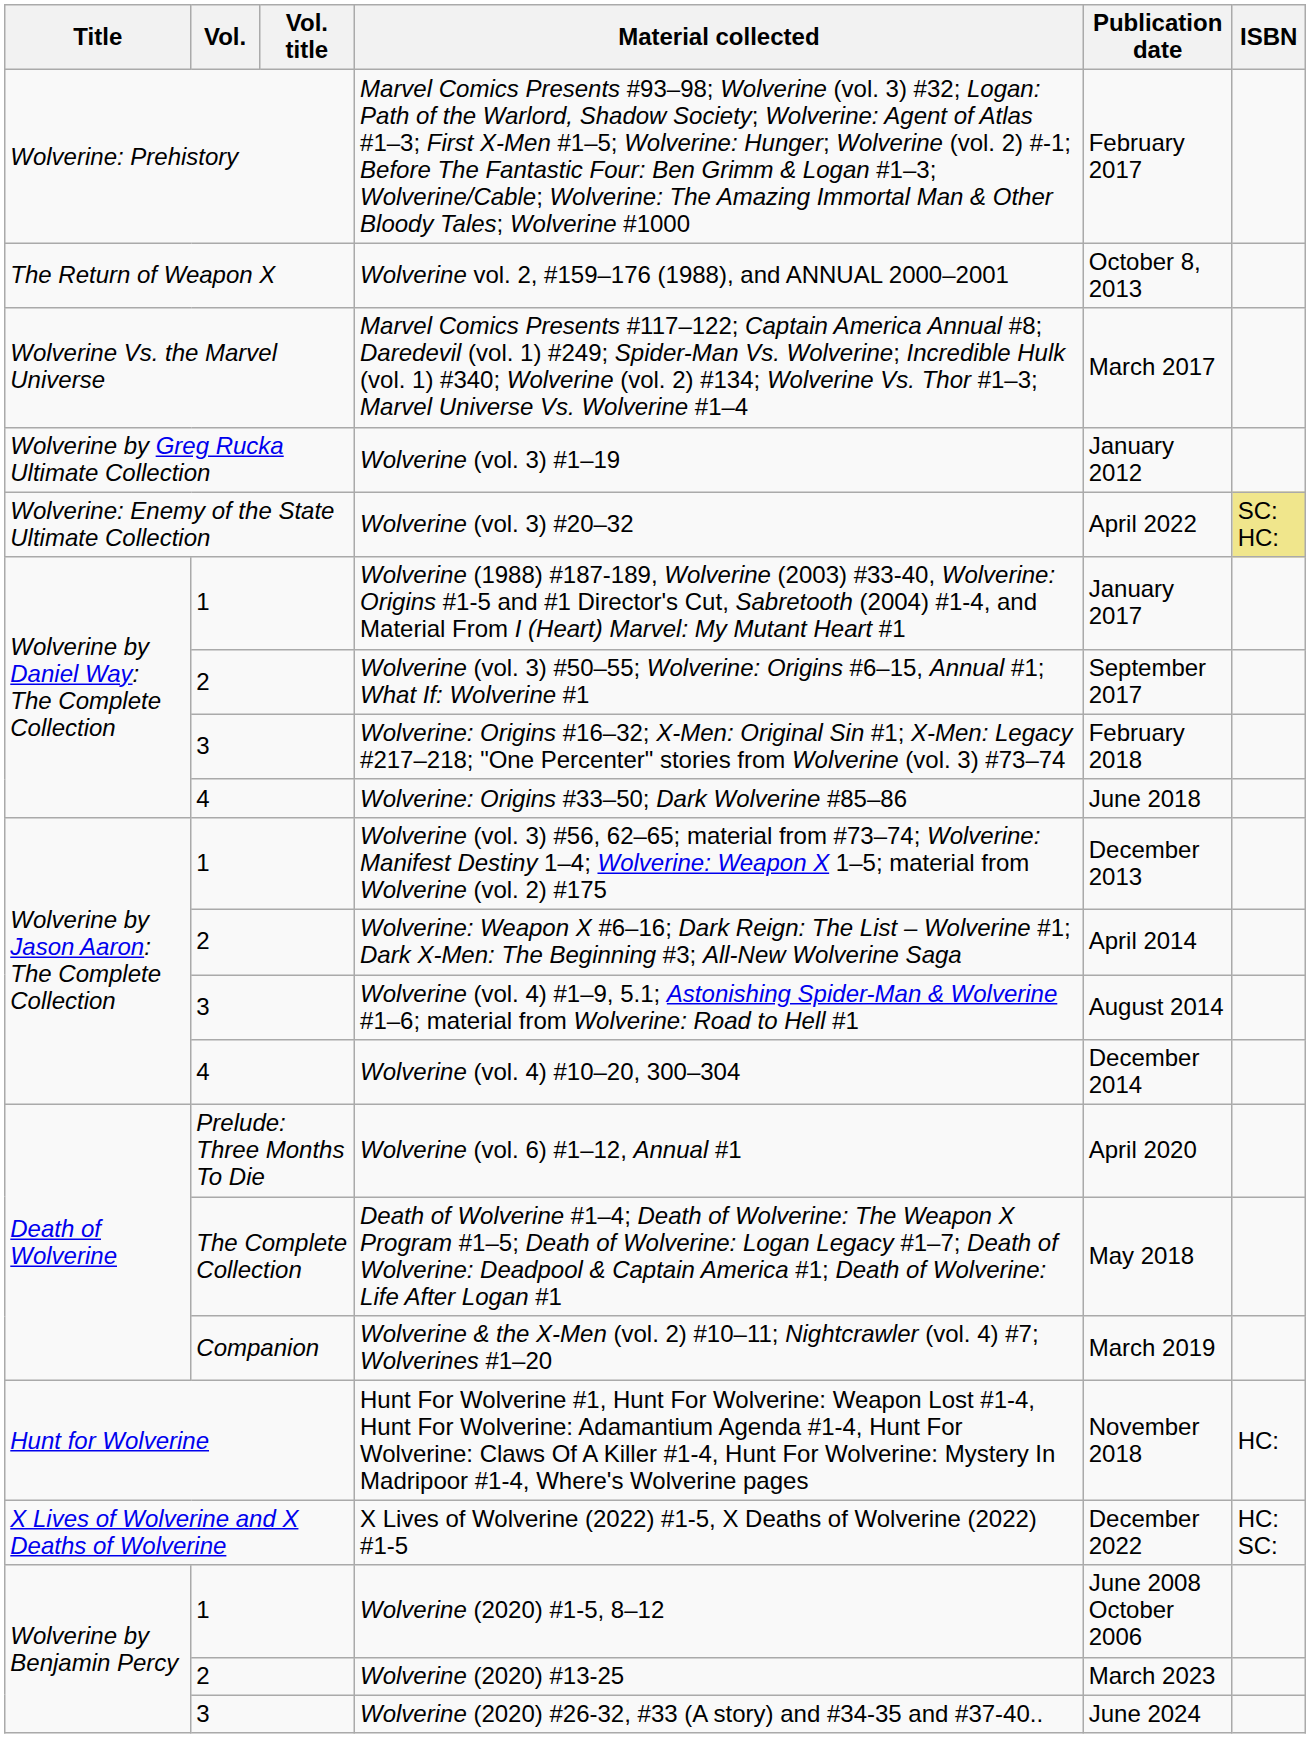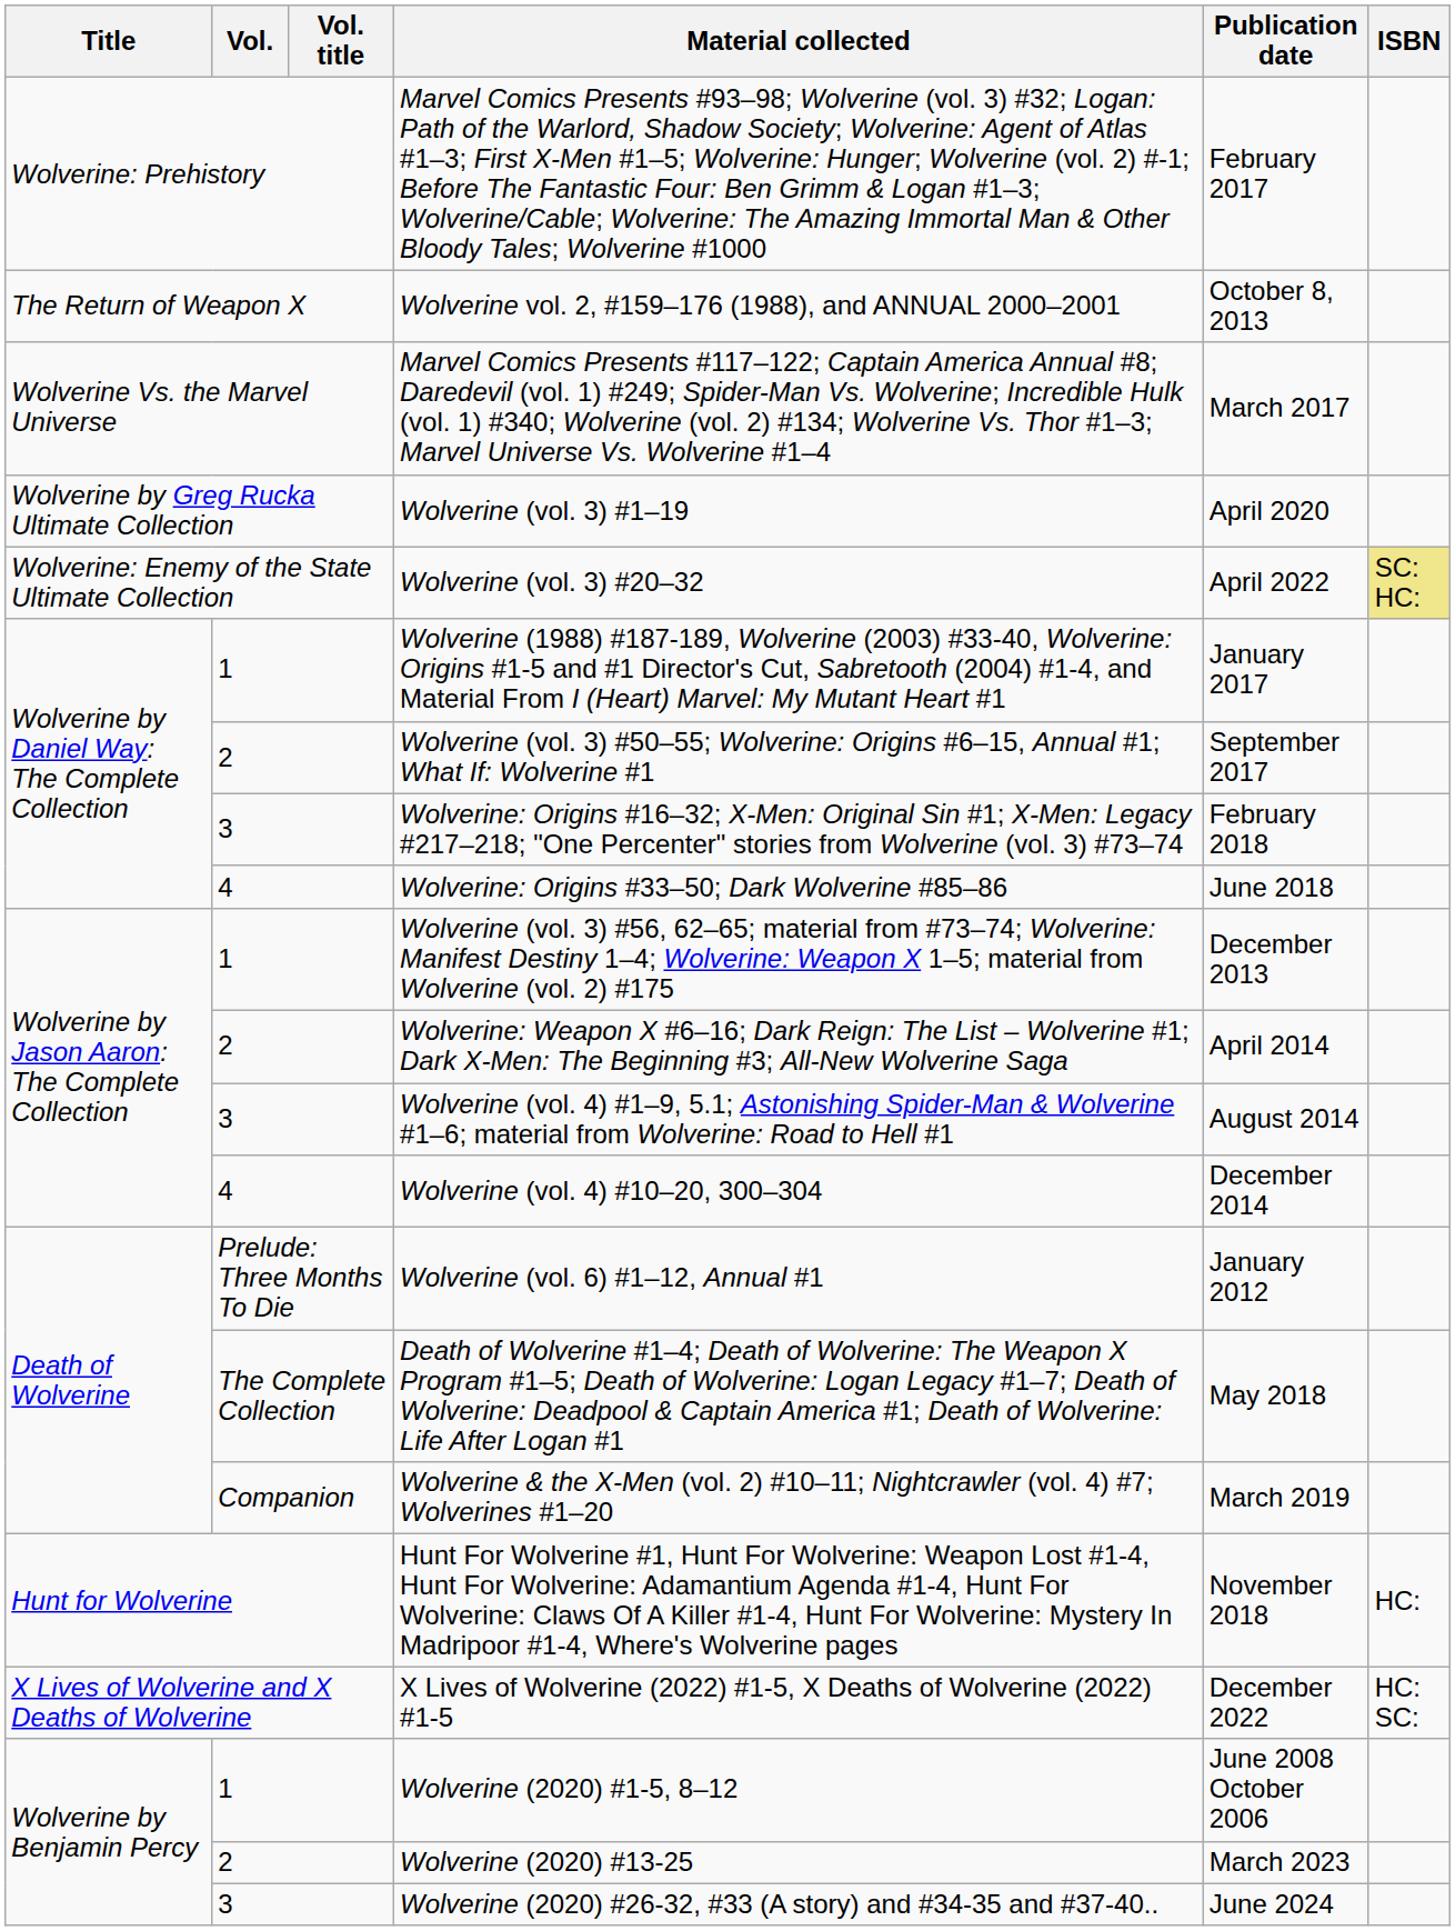Wolverine (vol. 3) #1–19 | Publication date: January 2012 -> April 2020
Wolverine (vol. 6) #1–12, Annual #1 | Publication date: April 2020 -> January 2012
